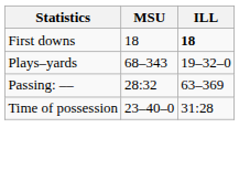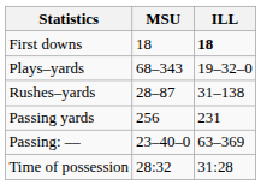+ row: Rushes–yards | 28–87 | 31–138
+ row: Passing yards | 256 | 231
Passing: –– | MSU: 28:32 -> 23–40–0
Time of possession | MSU: 23–40–0 -> 28:32
